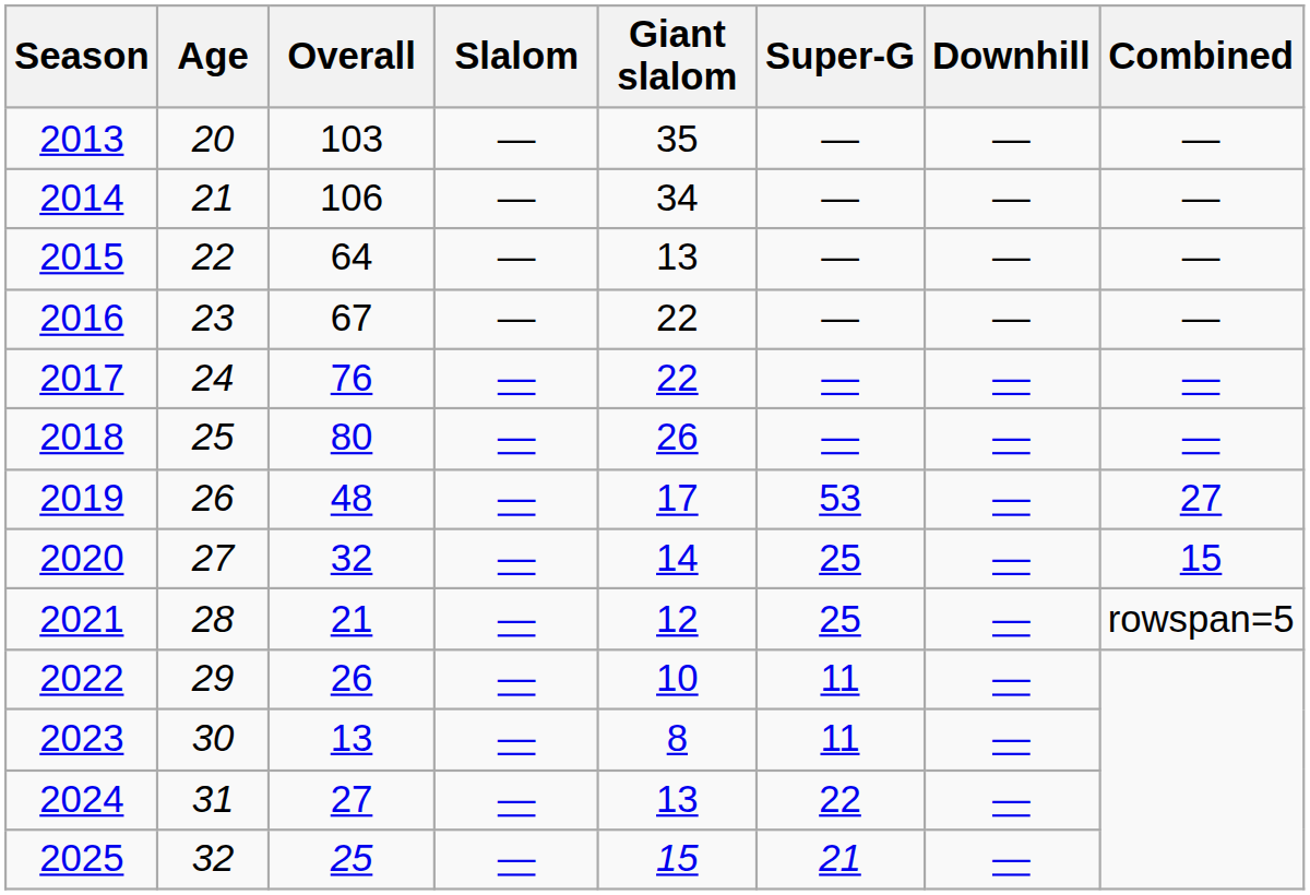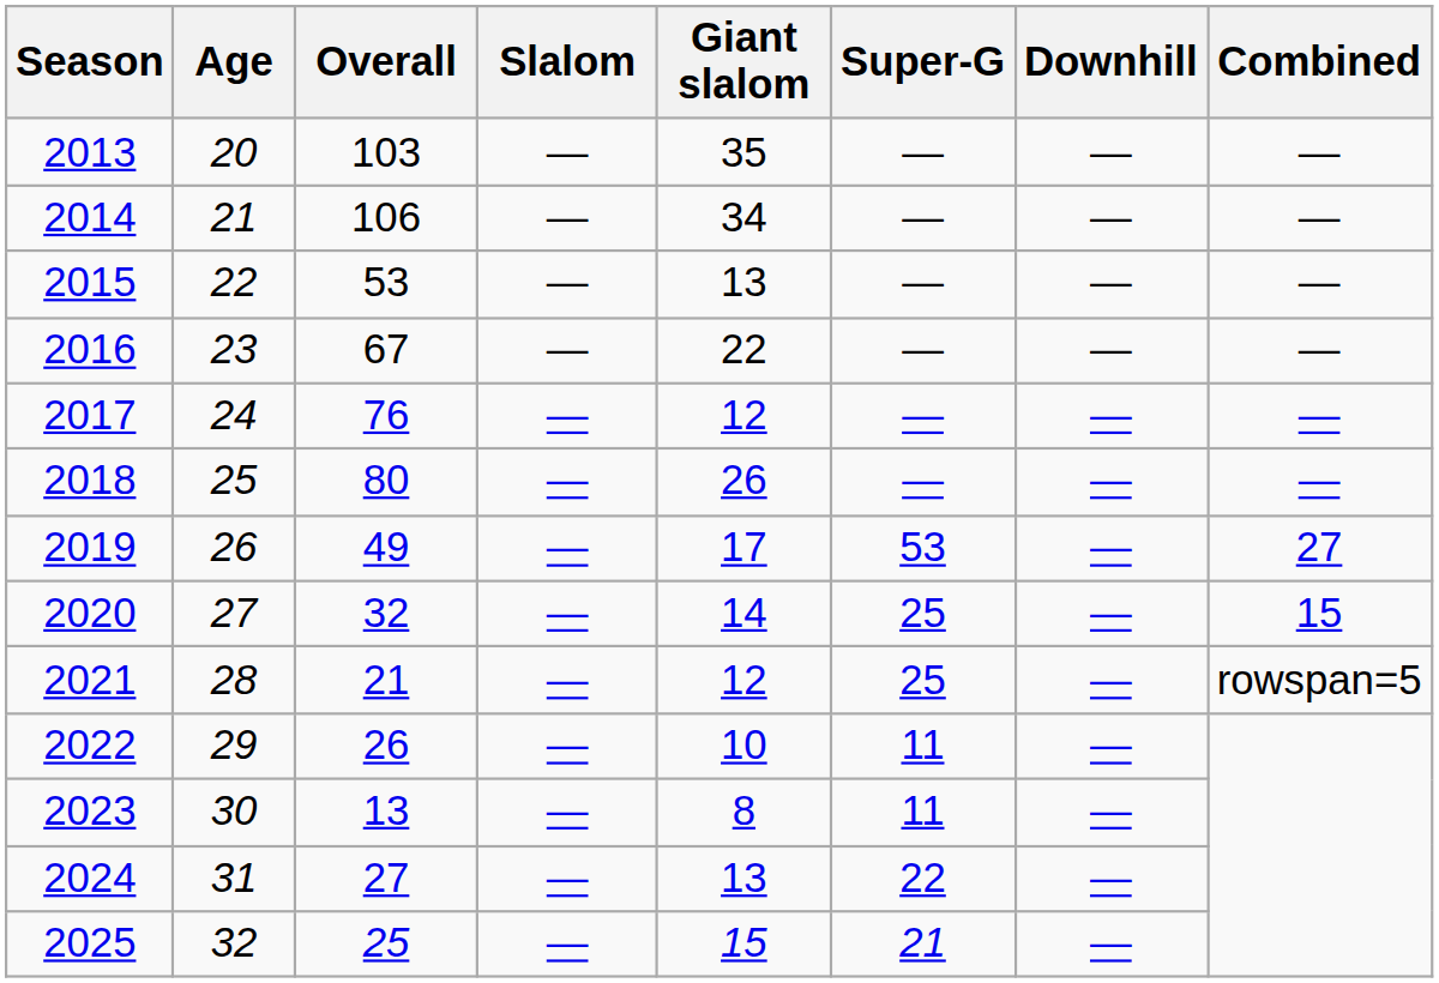2015 | Overall: 64 -> 53
2017 | Giant slalom: 22 -> 12
2019 | Overall: 48 -> 49
